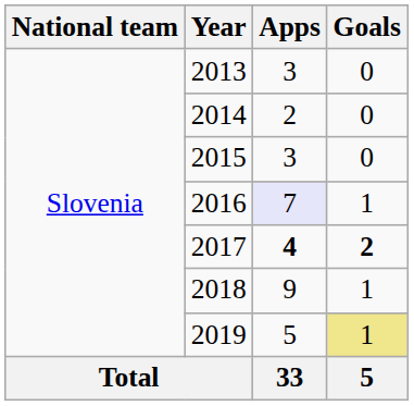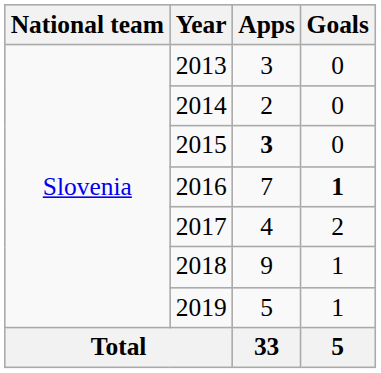2015 | Apps: normal -> bold
2016 | Apps: lavender background -> no background
2016 | Goals: normal -> bold
2017 | Apps: bold -> normal
2017 | Goals: bold -> normal
2019 | Goals: khaki background -> no background
